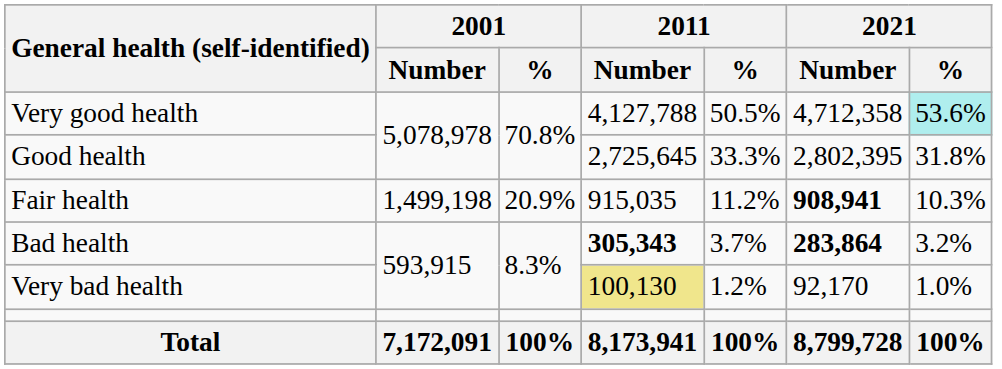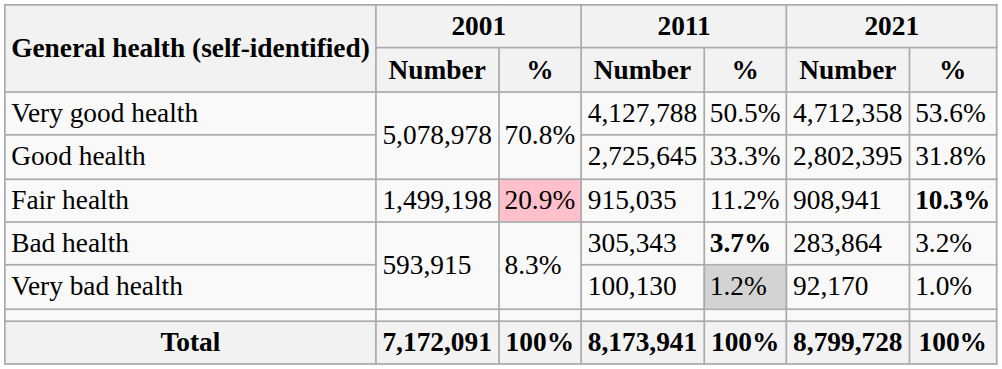Very good health | 2021 / %: paleturquoise background -> no background
Fair health | 2001 / %: no background -> pink background
Fair health | 2021 / Number: bold -> normal
Fair health | 2021 / %: normal -> bold
Bad health | 2011 / Number: bold -> normal
Bad health | 2011 / %: normal -> bold
Bad health | 2021 / Number: bold -> normal
Very bad health | 2011 / Number: khaki background -> no background
Very bad health | 2011 / %: no background -> lightgrey background
